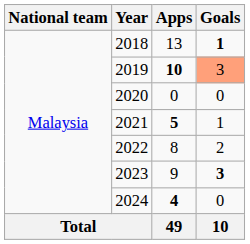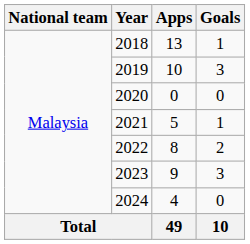2018 | Goals: bold -> normal
2019 | Apps: bold -> normal
2019 | Goals: lightsalmon background -> no background
2021 | Apps: bold -> normal
2023 | Goals: bold -> normal
2024 | Apps: bold -> normal
